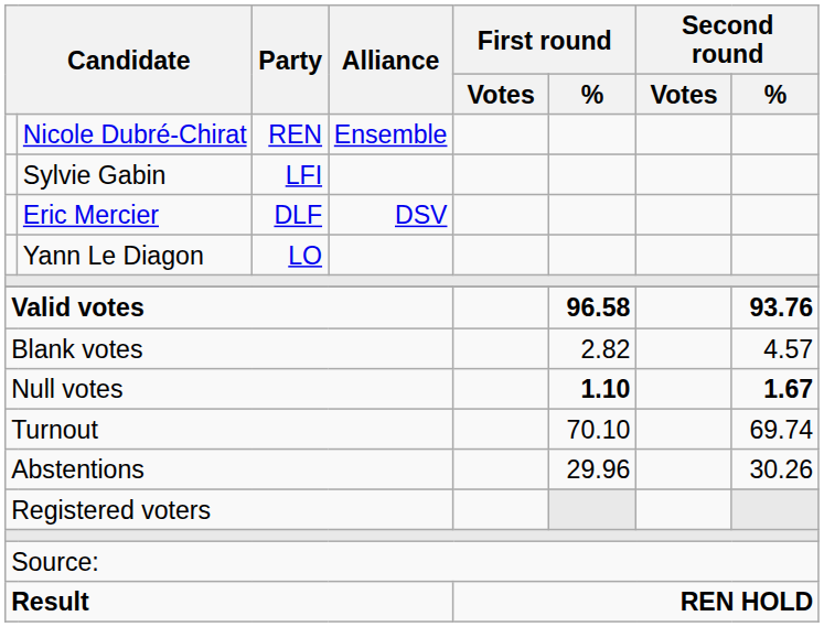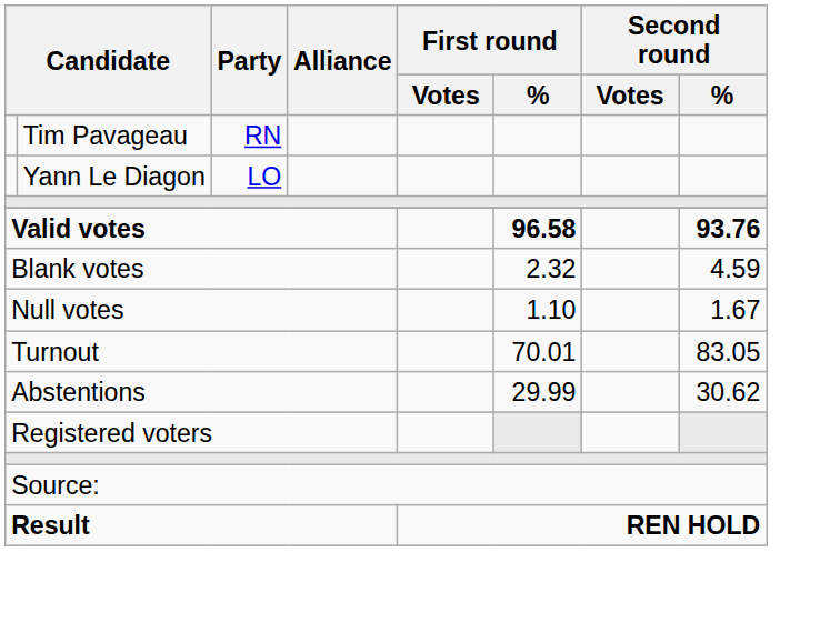- row: Nicole Dubré-Chirat | REN | Ensemble
+ row: Tim Pavageau | RN
- row: Sylvie Gabin | LFI
- row: Eric Mercier | DLF | DSV
Blank votes | First round / %: 2.82 -> 2.32
Blank votes | Second round / %: 4.57 -> 4.59
Null votes | First round / %: bold -> normal
Null votes | Second round / %: bold -> normal
Turnout | First round / %: 70.10 -> 70.01
Turnout | Second round / %: 69.74 -> 83.05
Abstentions | First round / %: 29.96 -> 29.99
Abstentions | Second round / %: 30.26 -> 30.62
